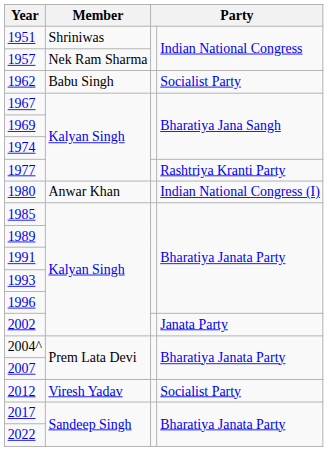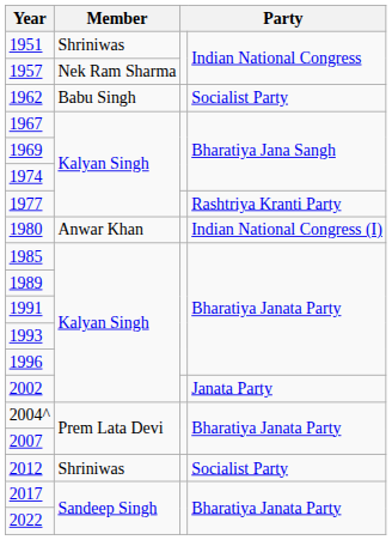2012 | Member: Viresh Yadav -> Shriniwas
